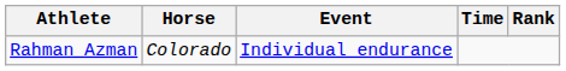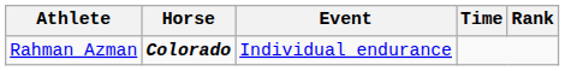Rahman Azman | Horse: normal -> bold
